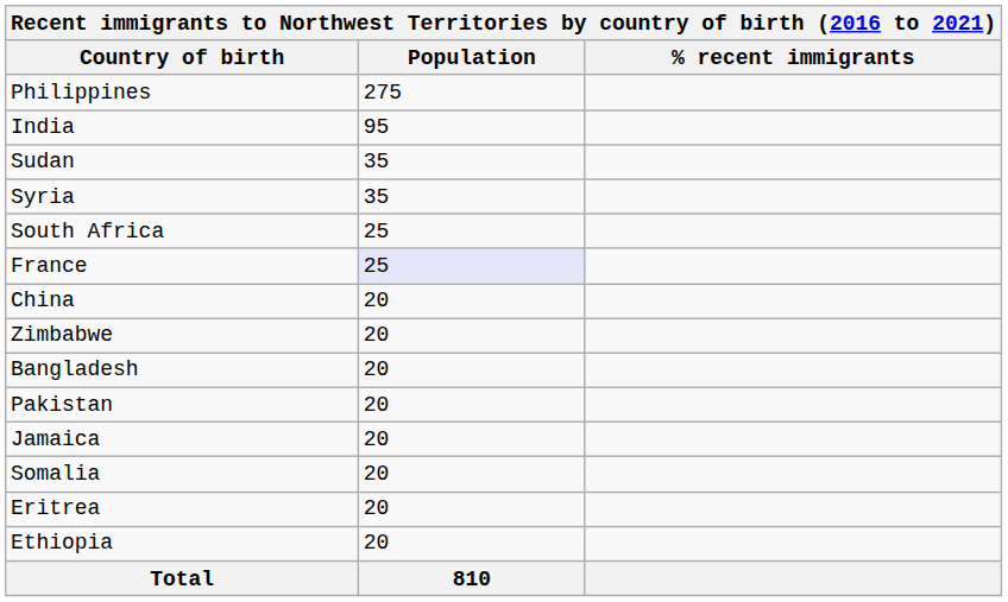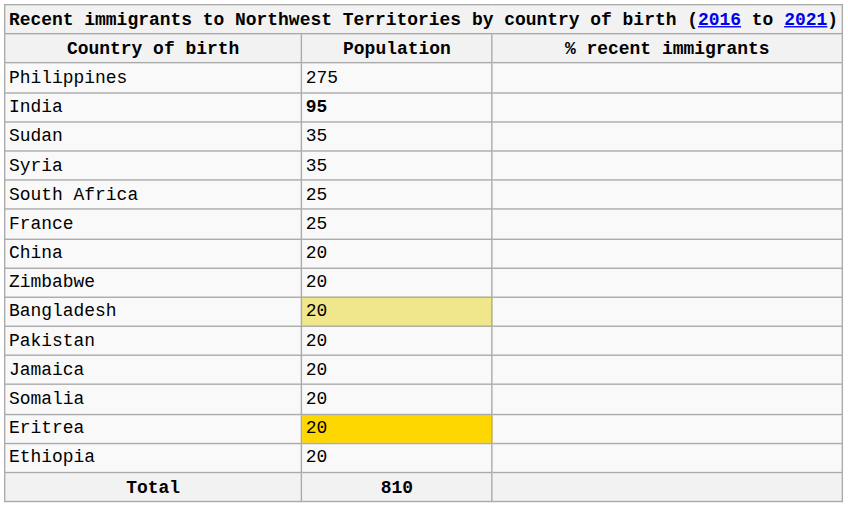India | Population: normal -> bold
France | Population: lavender background -> no background
Bangladesh | Population: no background -> khaki background
Eritrea | Population: no background -> gold background
